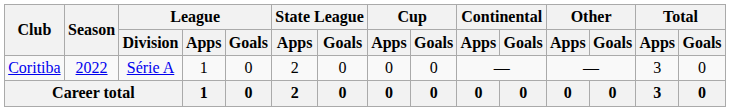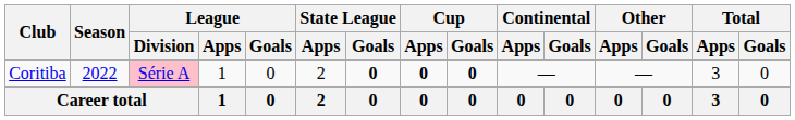Coritiba | League / Division: no background -> pink background
Coritiba | State League / Goals: normal -> bold
Coritiba | Cup / Apps: normal -> bold
Coritiba | Cup / Goals: normal -> bold
